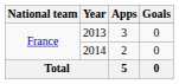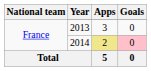2014 | Apps: no background -> khaki background
2014 | Goals: no background -> pink background
